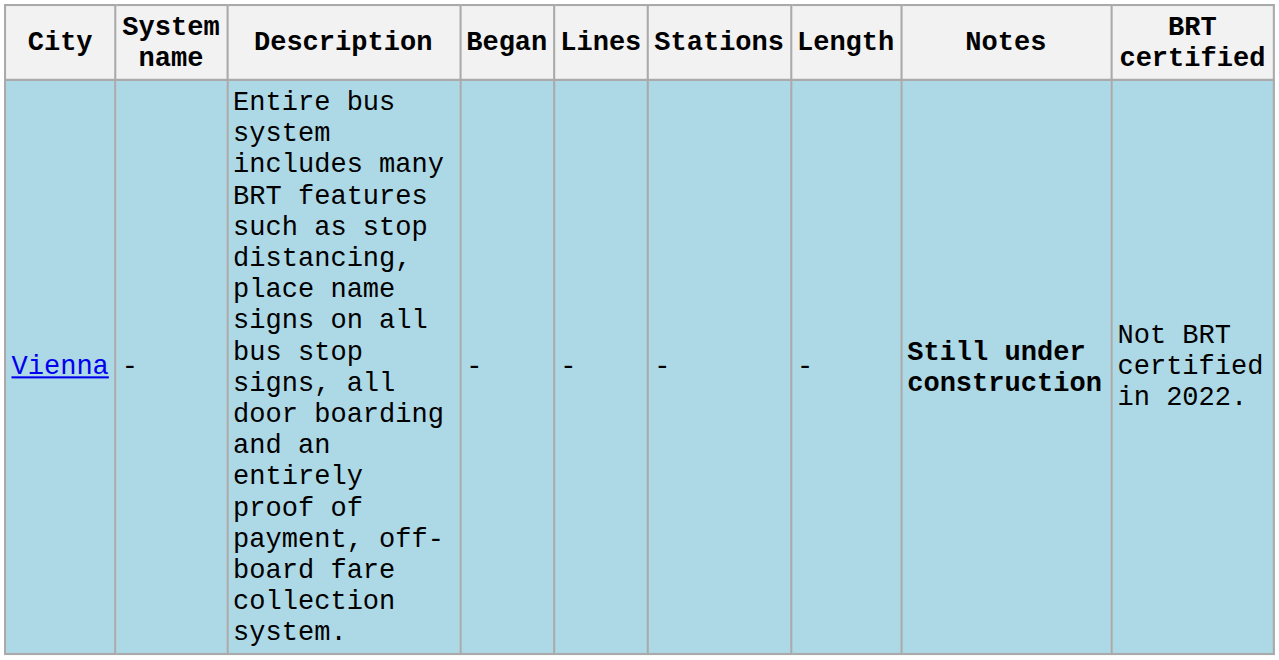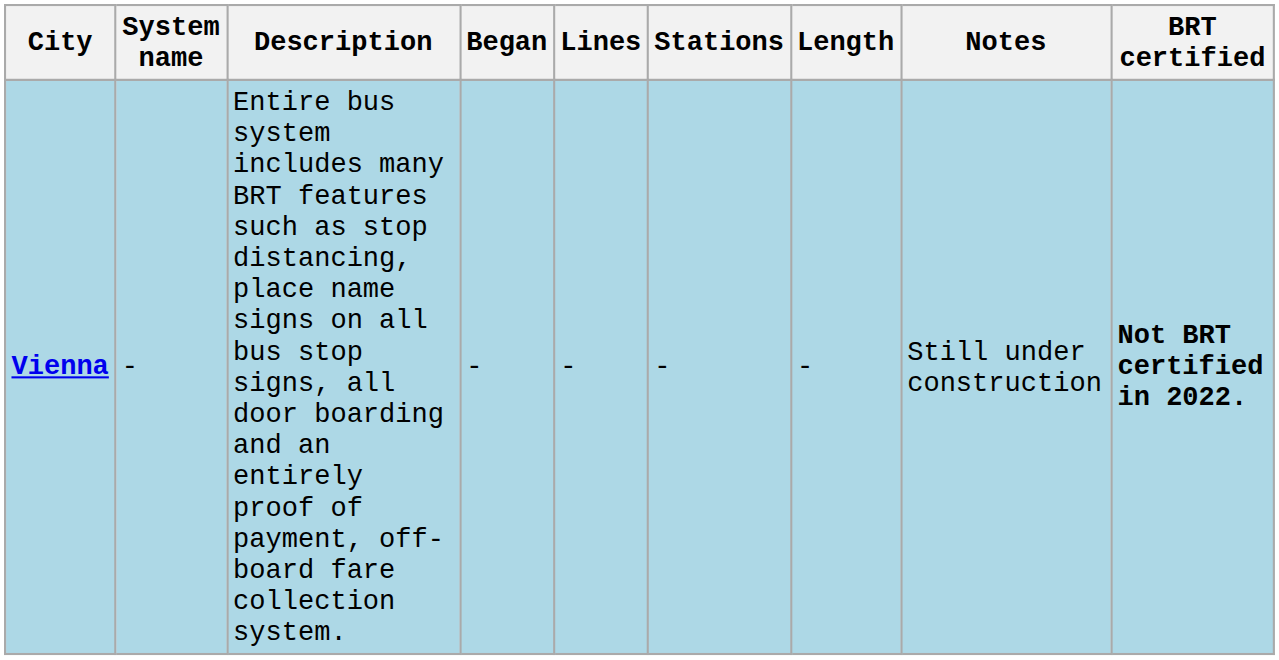row 2 | City: normal -> bold
row 2 | Notes: bold -> normal
row 2 | BRT certified: normal -> bold
